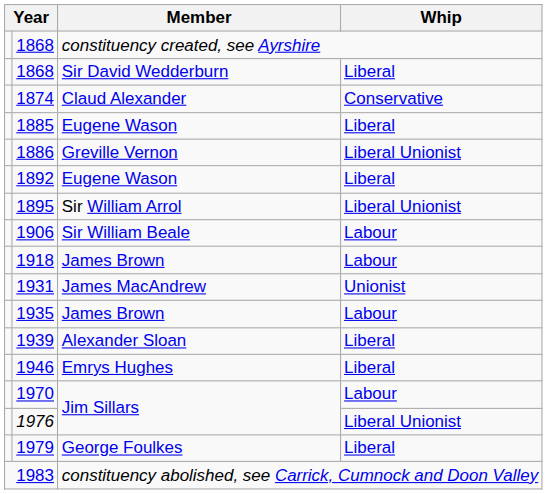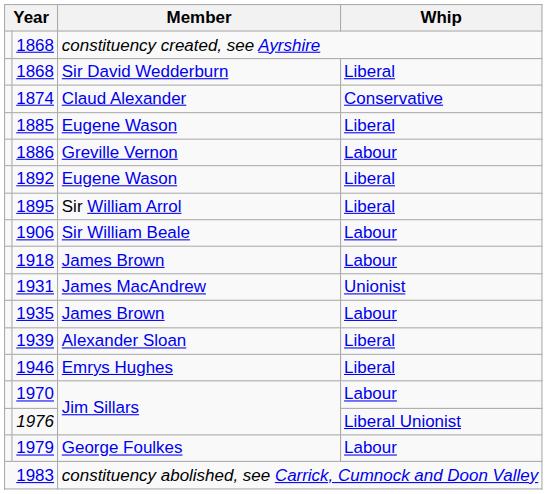1886 | Whip: Liberal Unionist -> Labour
1895 | Whip: Liberal Unionist -> Liberal
1979 | Whip: Liberal -> Labour
